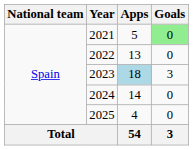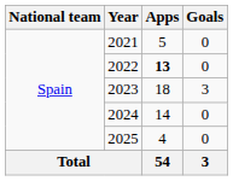2021 | Goals: lightgreen background -> no background
2022 | Apps: normal -> bold
2023 | Apps: lightblue background -> no background
